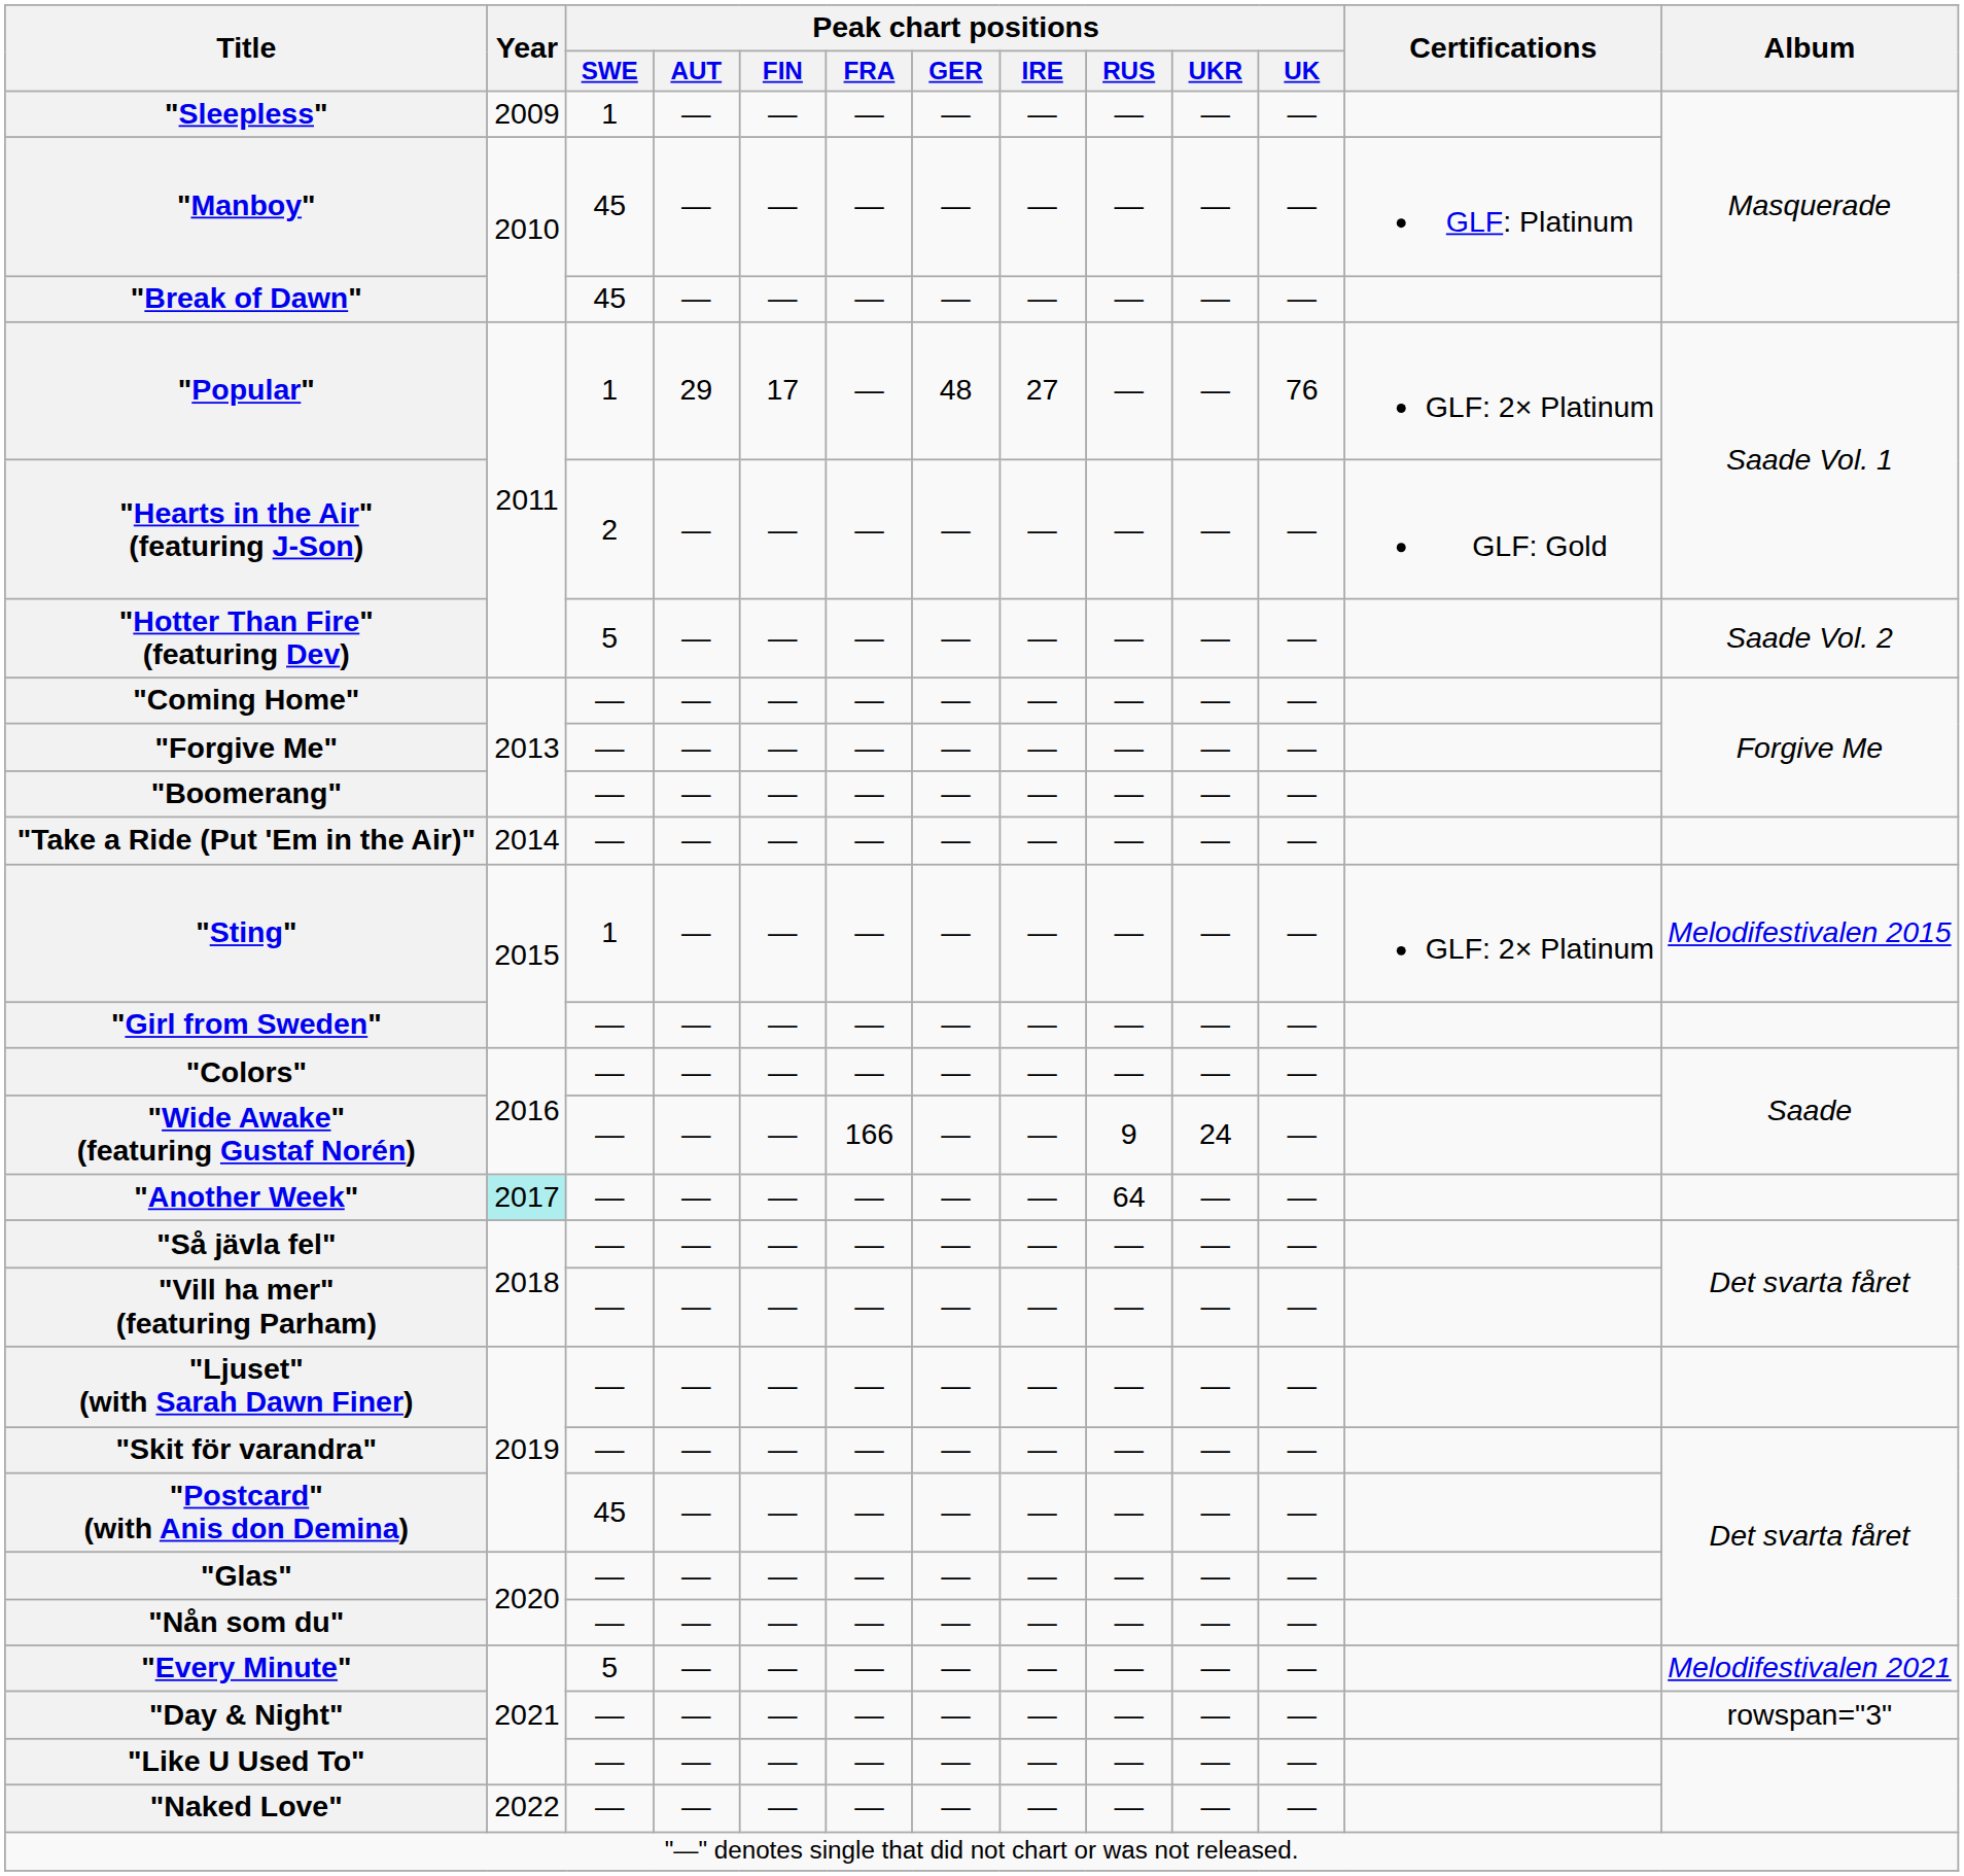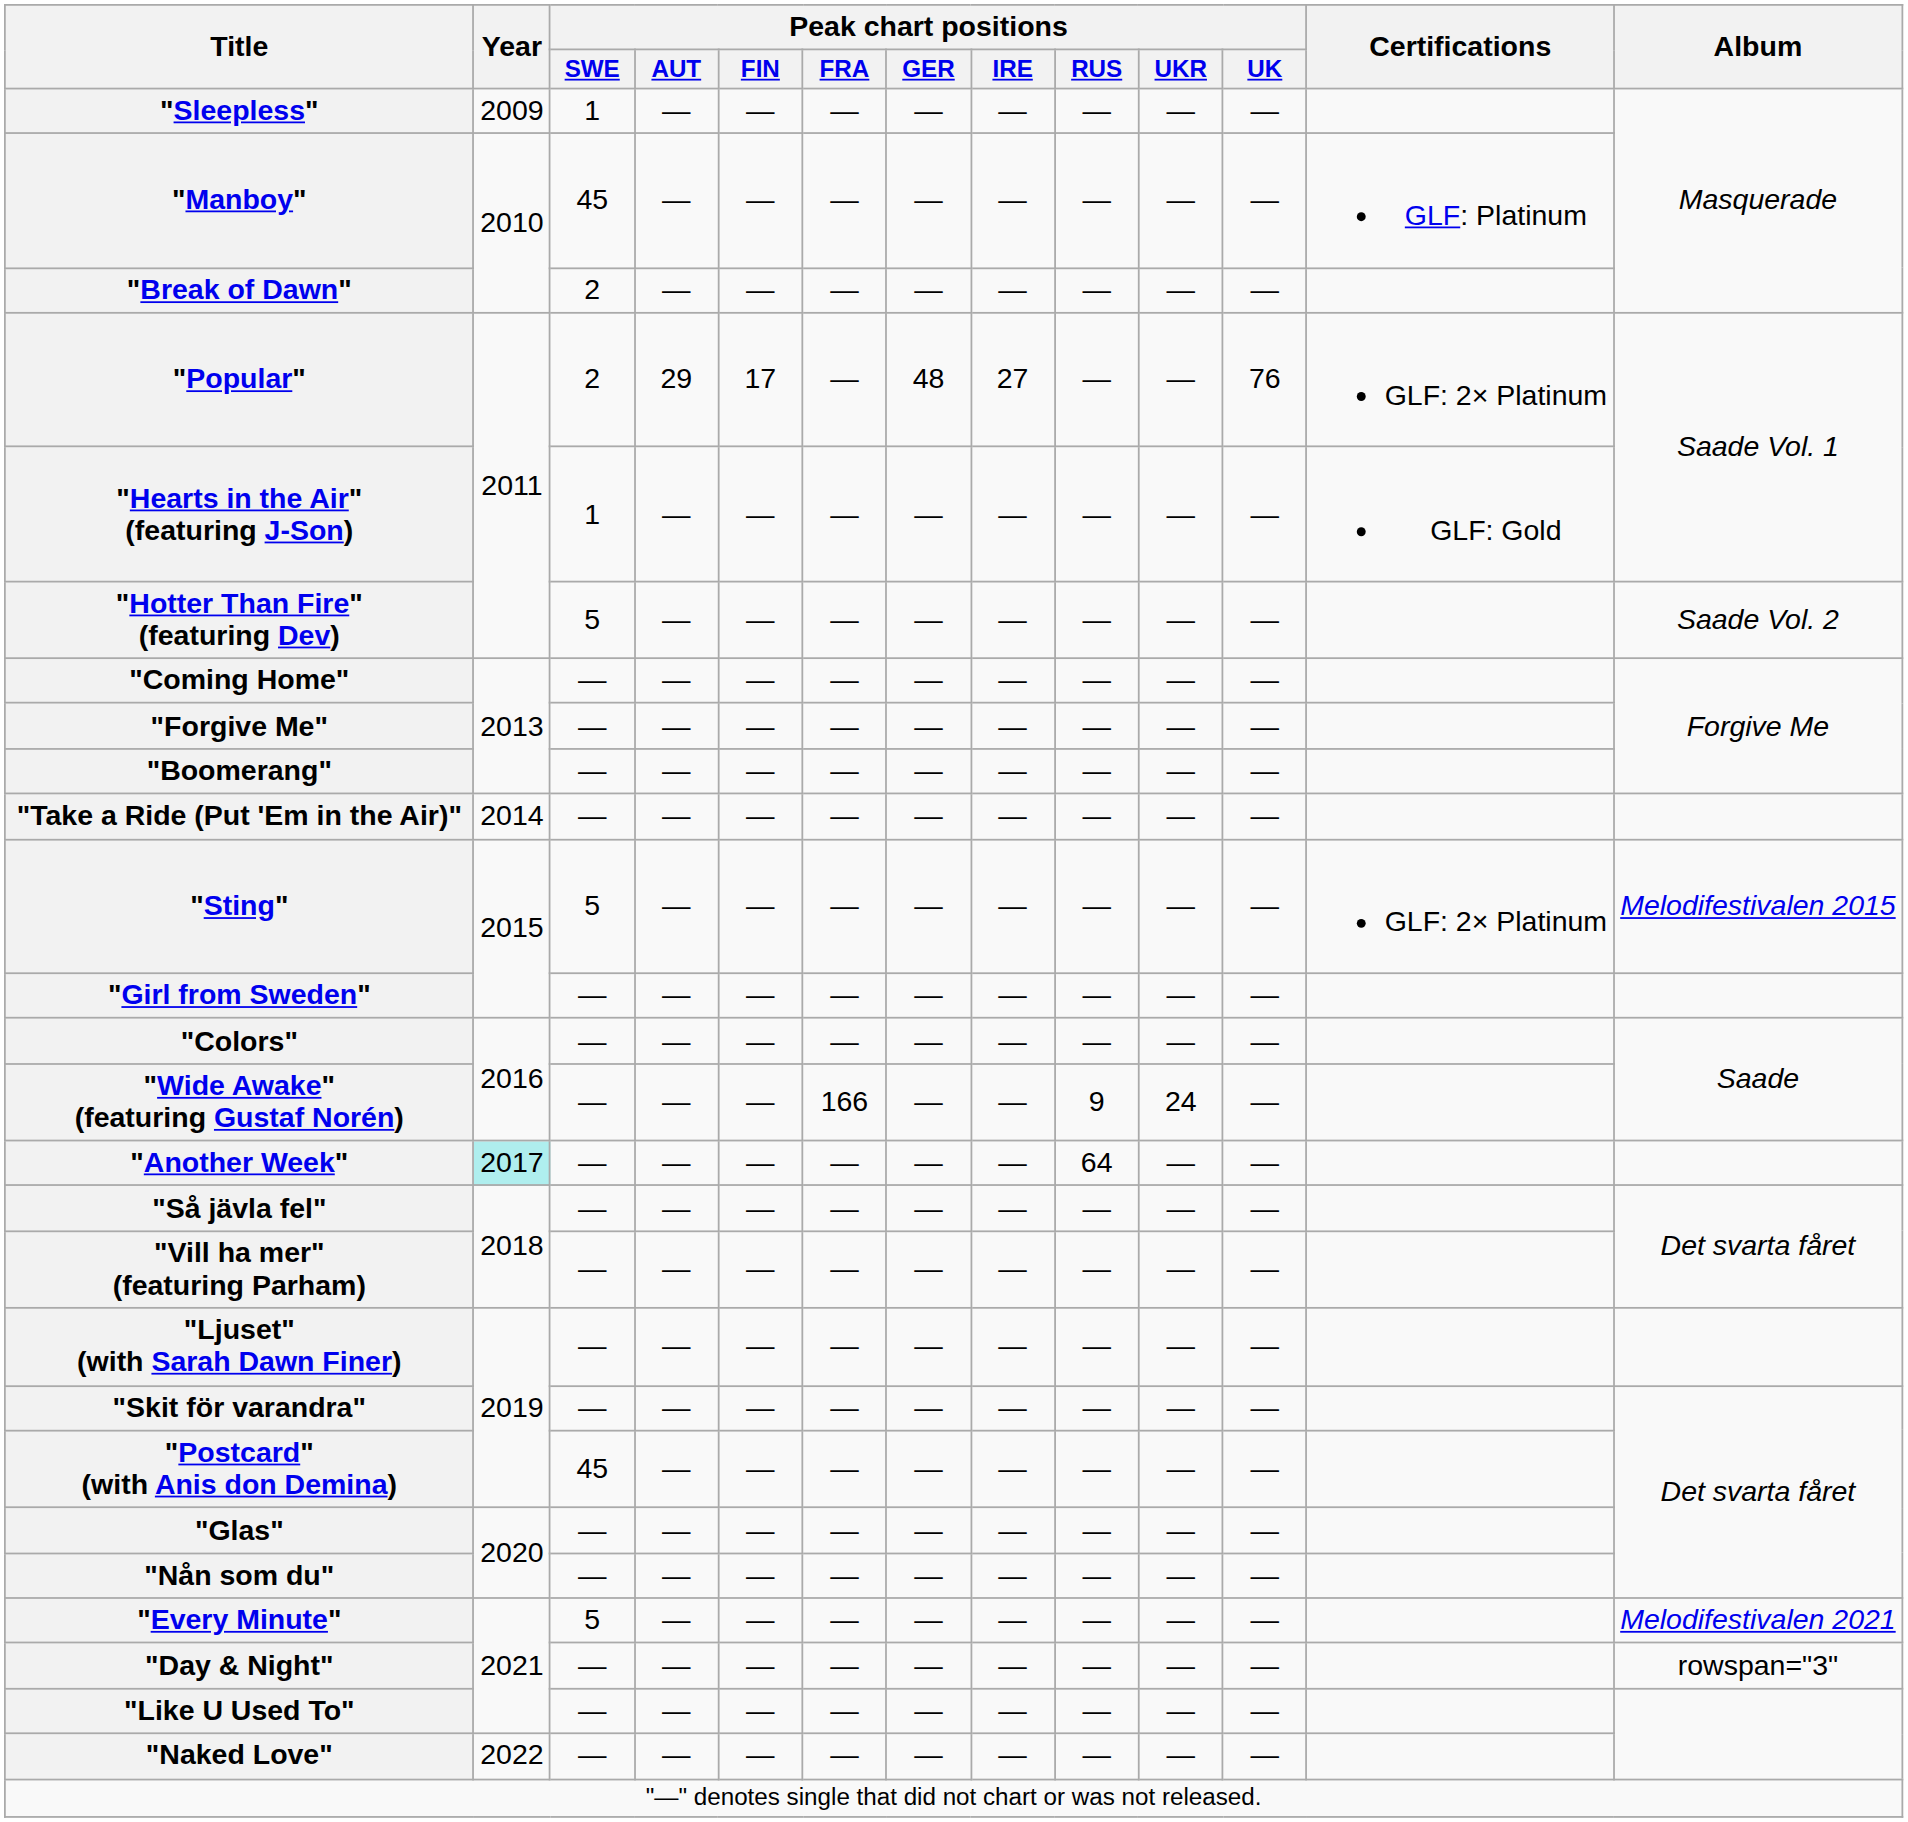"Break of Dawn" | Peak chart positions / SWE: 45 -> 2
"Popular" | Peak chart positions / SWE: 1 -> 2
"Hearts in the Air" (featuring J-Son) | Peak chart positions / SWE: 2 -> 1
"Sting" | Peak chart positions / SWE: 1 -> 5
